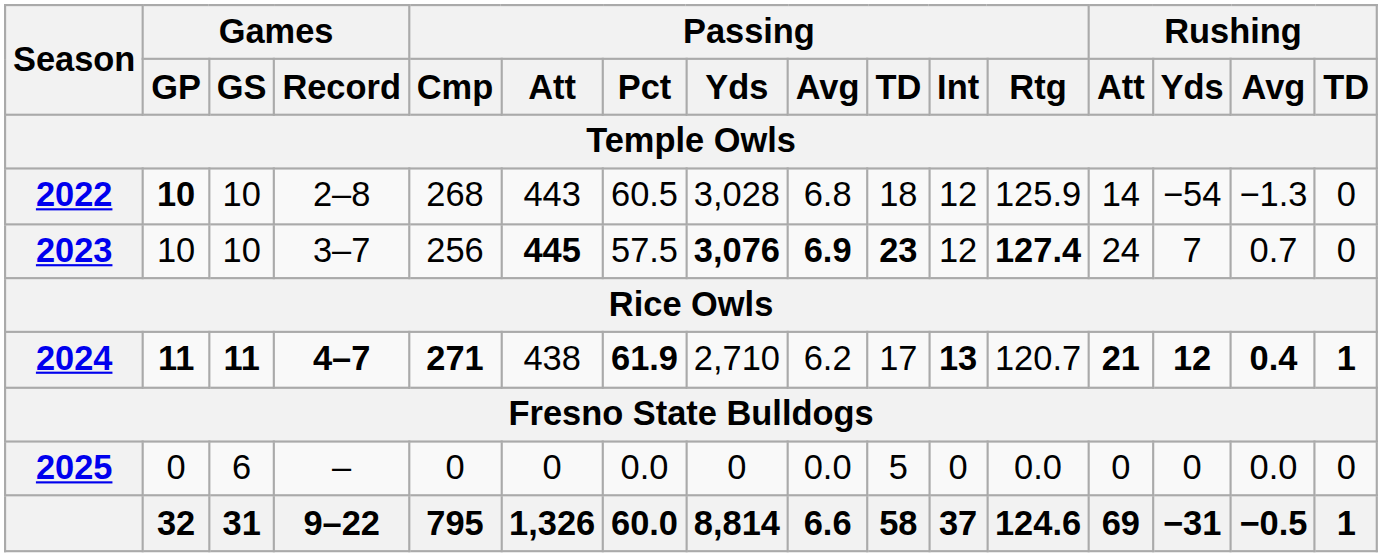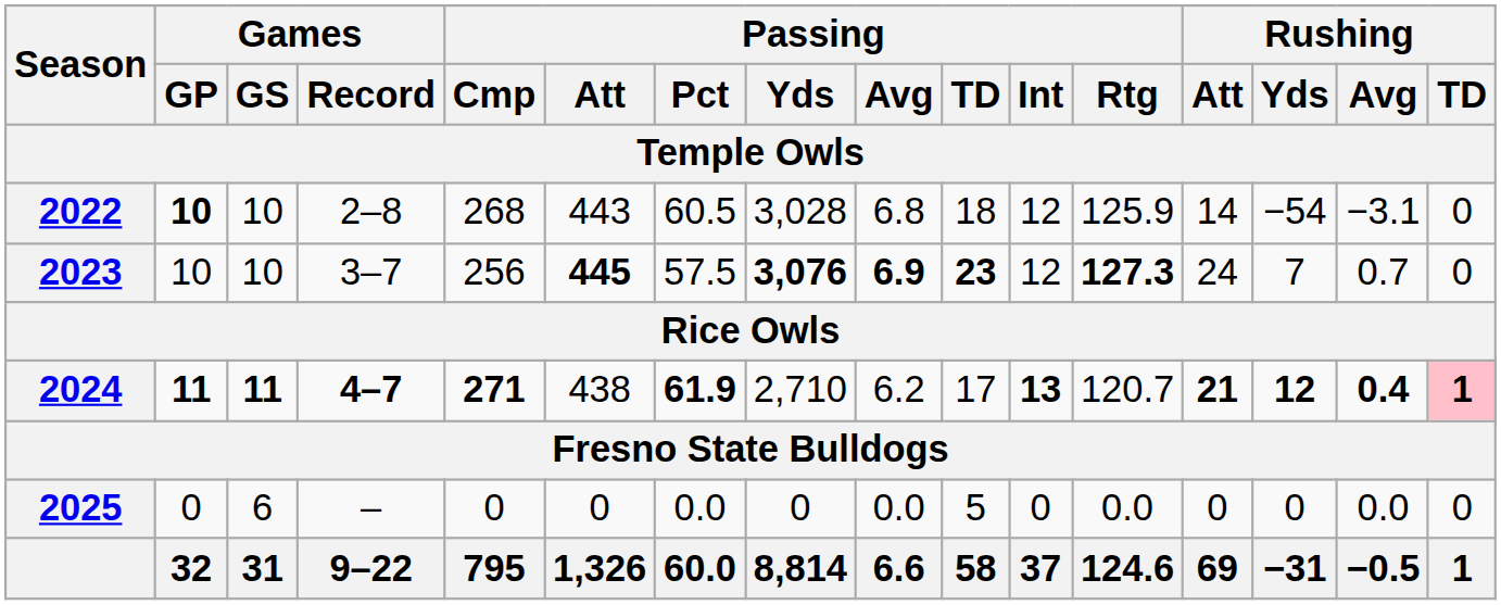2022 | Rushing / Avg / Temple Owls: −1.3 -> −3.1
2023 | Passing / Rtg / Temple Owls: 127.4 -> 127.3
2024 | Rushing / TD / Temple Owls: no background -> pink background
